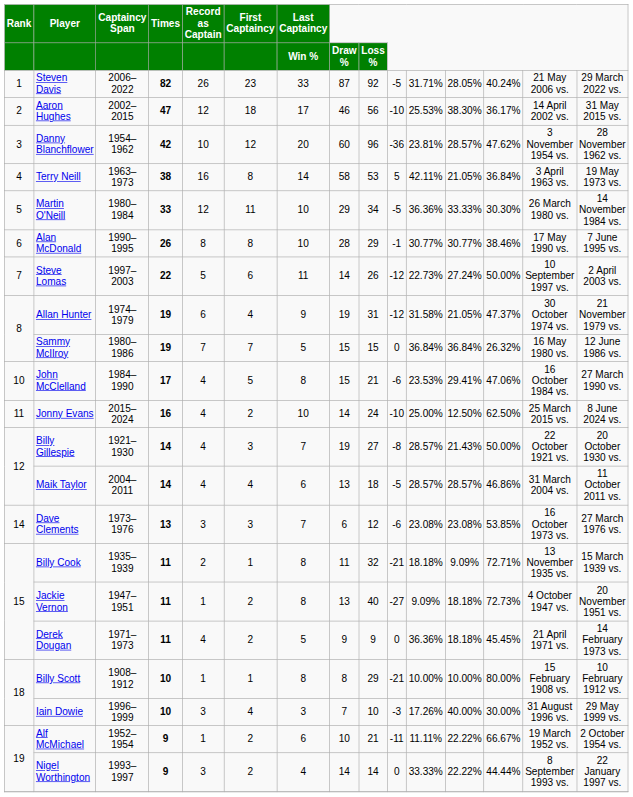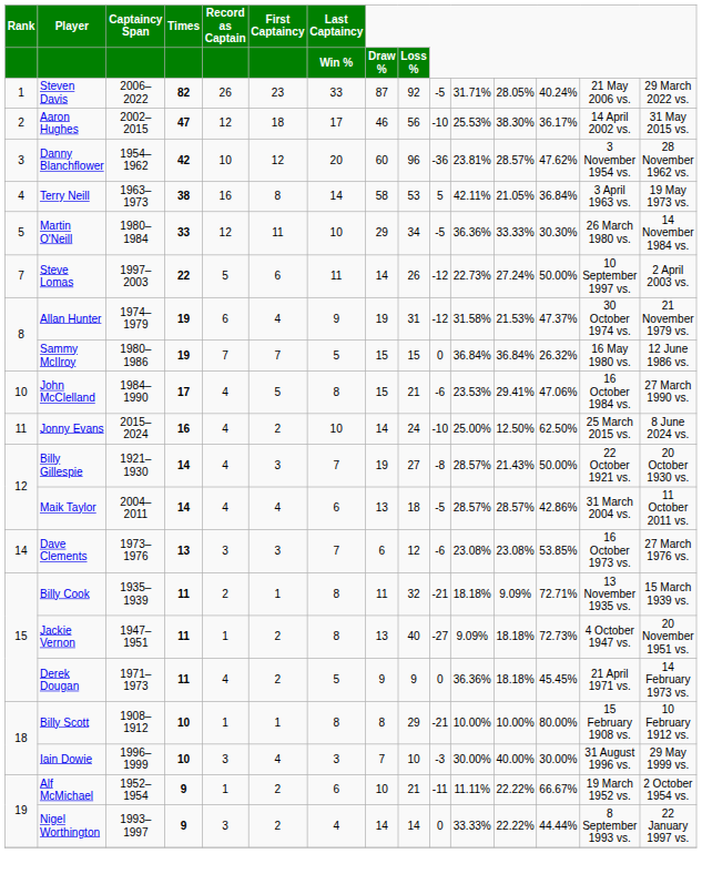- row: 6 | Alan McDonald | 1990–1995 | 26 | 8 | 8 | 10 | 28 | 29 | -1 | 30.77% | 30.77% | 38.46% | 17 May 1990 vs. | 7 June 1995 vs.
Allan Hunter | column 12: 21.05% -> 21.53%
Maik Taylor | column 13: 46.86% -> 42.86%
Iain Dowie | column 11: 17.26% -> 30.00%
